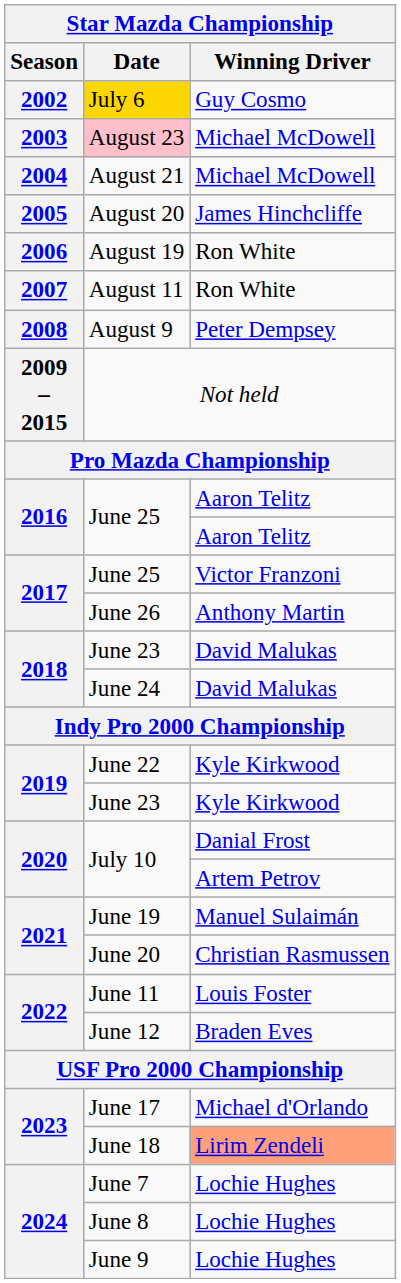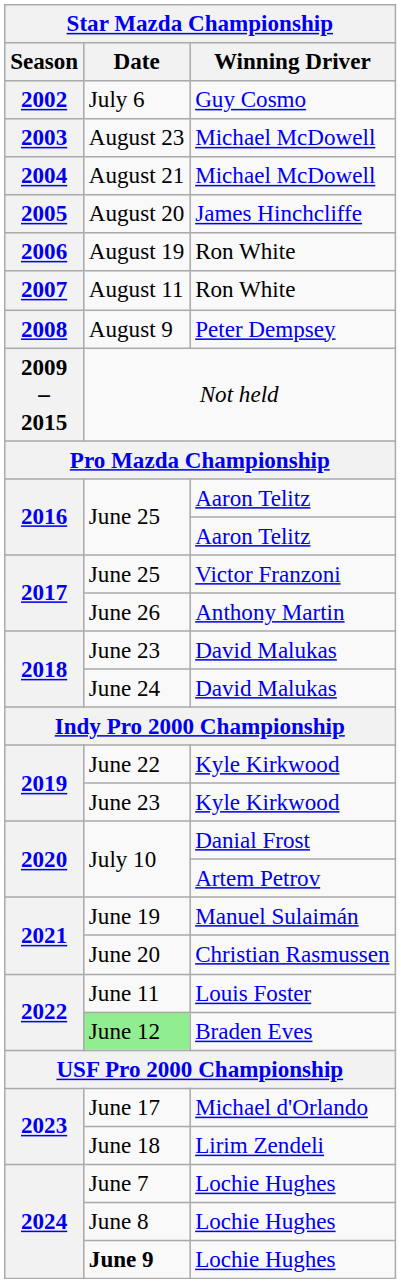July 6 | Date: gold background -> no background
August 23 | Date: pink background -> no background
June 12 | Date: no background -> lightgreen background
June 18 | Winning Driver: lightsalmon background -> no background
June 9 | Date: normal -> bold
